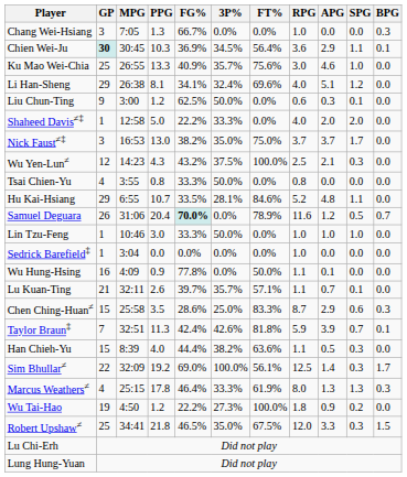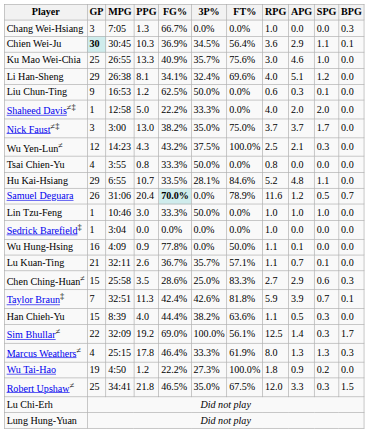Liu Chun-Ting | MPG: 3:00 -> 16:53
Nick Faust≠‡ | MPG: 16:53 -> 3:00
Lu Kuan-Ting | FG%: 39.7% -> 36.7%
Chen Ching-Huan≠ | RPG: 8.7 -> 2.7
